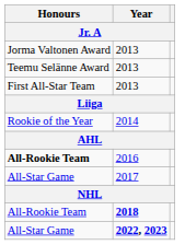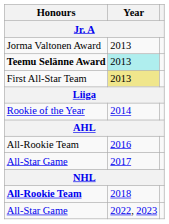Teemu Selänne Award | Honours: normal -> bold
Teemu Selänne Award | Year: no background -> paleturquoise background
First All-Star Team | Year: no background -> khaki background
All-Rookie Team / 2016 | Honours: bold -> normal
All-Rookie Team / 2018 | Honours: normal -> bold
All-Rookie Team / 2018 | Year: bold -> normal
All-Star Game / 2022, 2023 | Year: bold -> normal
